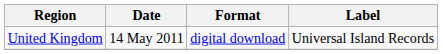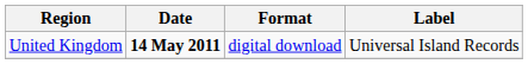United Kingdom | Date: normal -> bold
